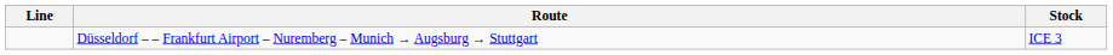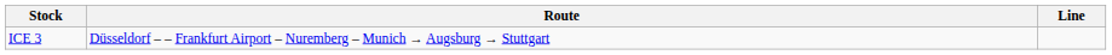columns swapped: Line <-> Stock
